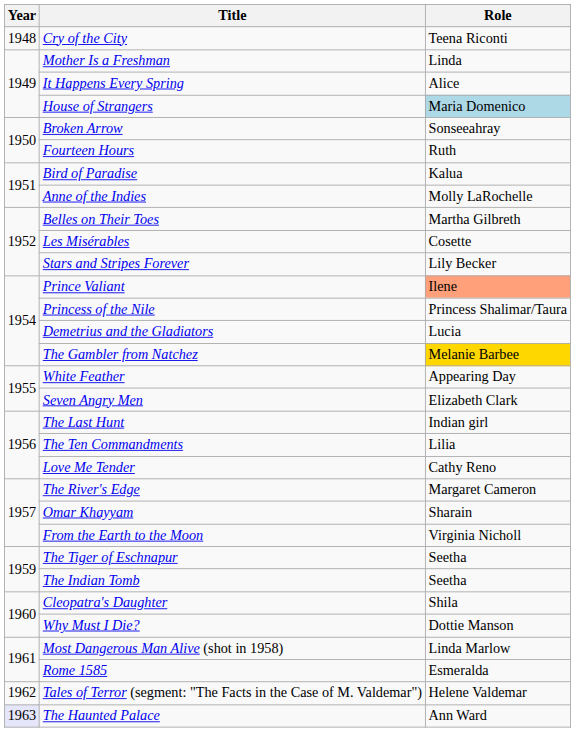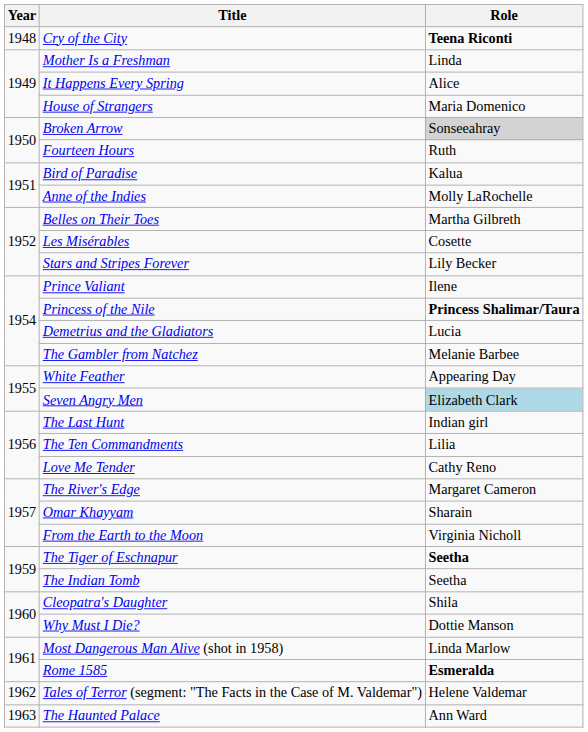Cry of the City | Role: normal -> bold
House of Strangers | Role: lightblue background -> no background
Broken Arrow | Role: no background -> lightgrey background
Prince Valiant | Role: lightsalmon background -> no background
Princess of the Nile | Role: normal -> bold
The Gambler from Natchez | Role: gold background -> no background
Seven Angry Men | Role: no background -> lightblue background
The Tiger of Eschnapur | Role: normal -> bold
Rome 1585 | Role: normal -> bold
The Haunted Palace | Year: lavender background -> no background
